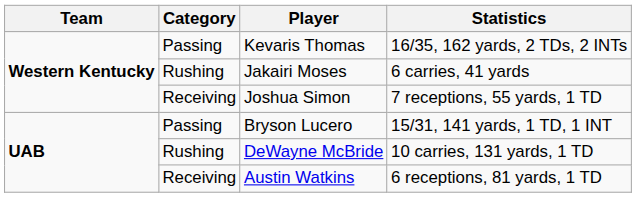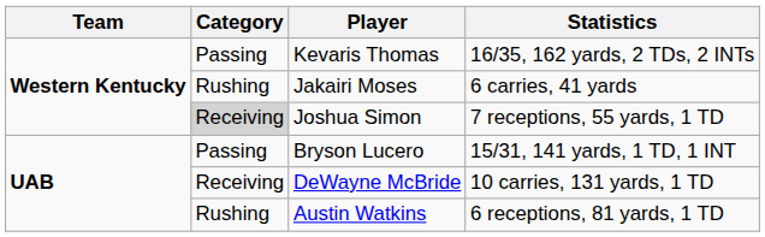Joshua Simon | Category: no background -> lightgrey background
DeWayne McBride | Category: Rushing -> Receiving
Austin Watkins | Category: Receiving -> Rushing
